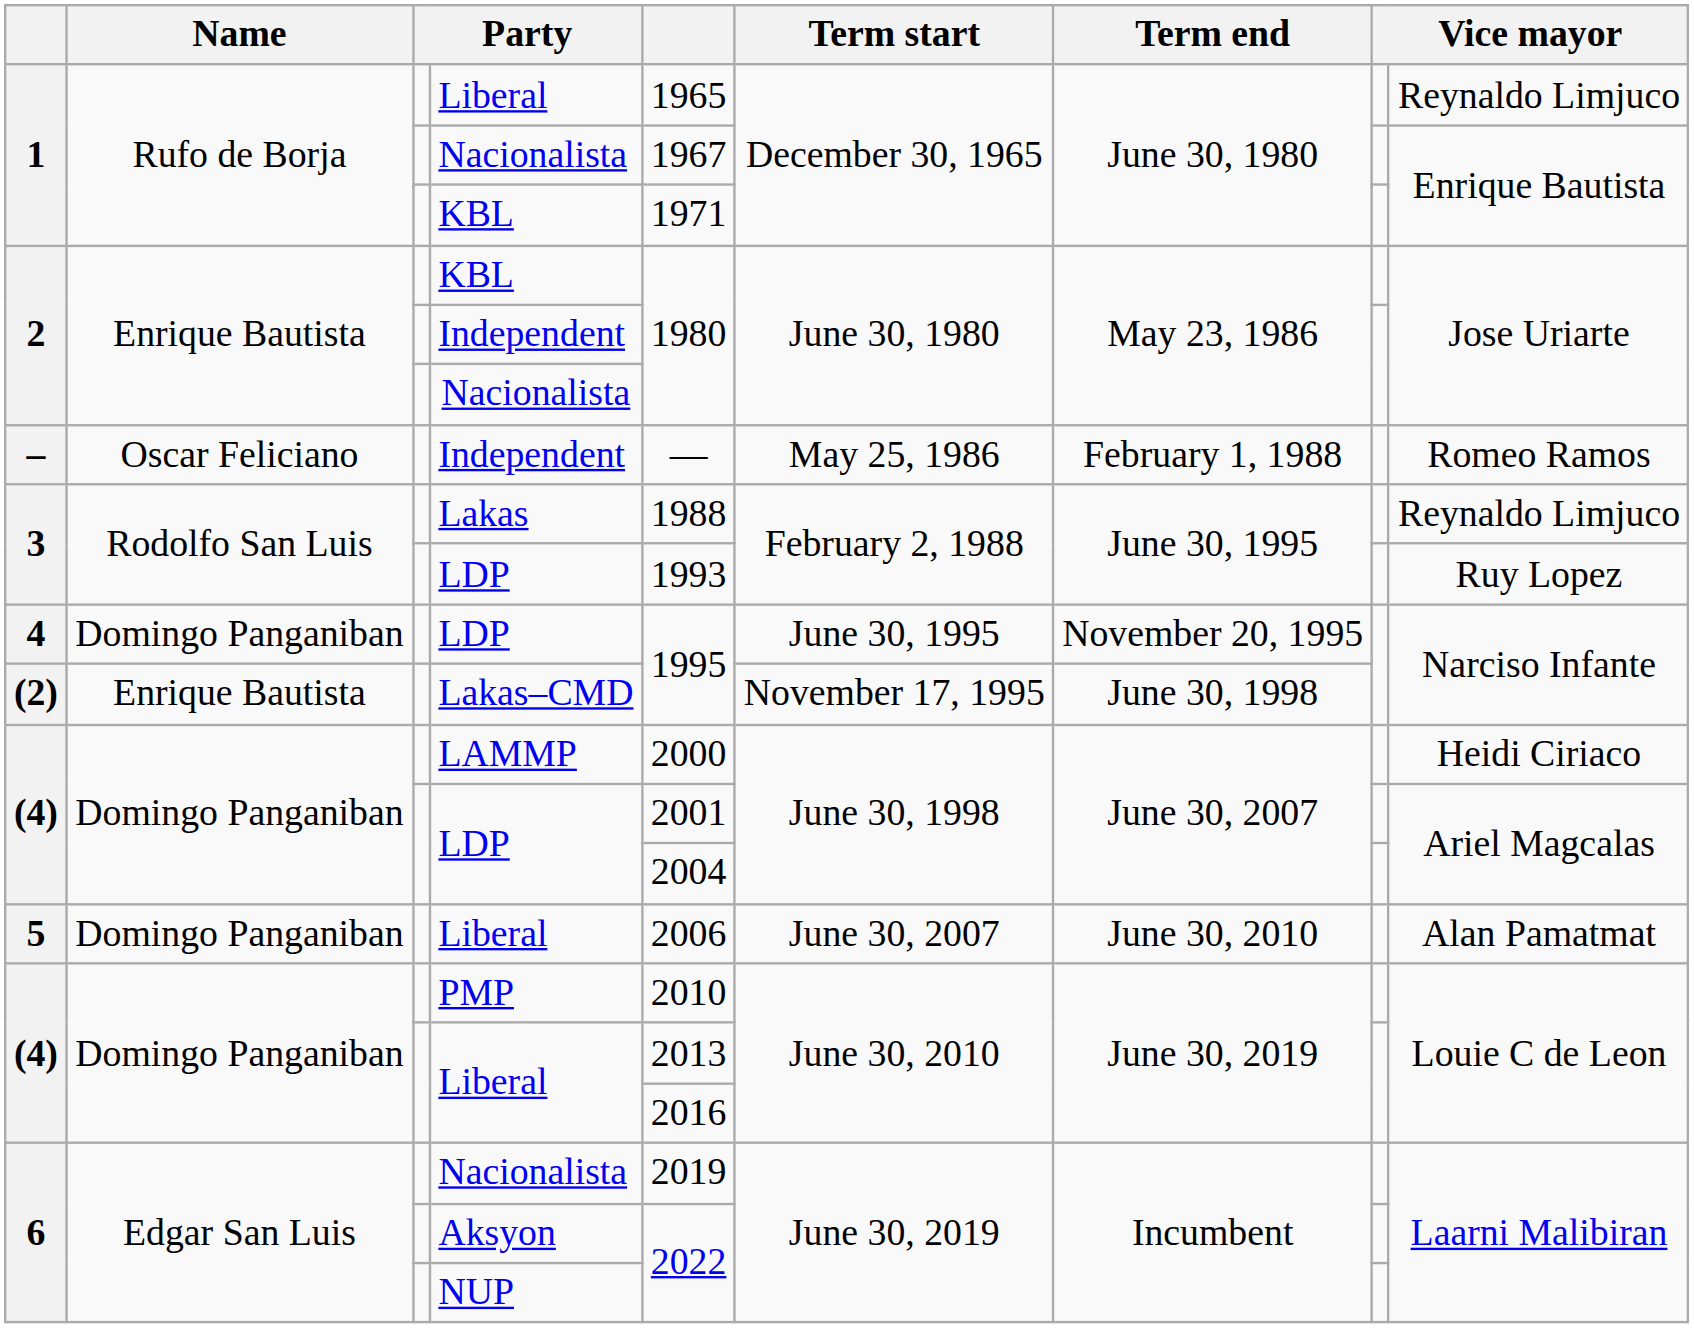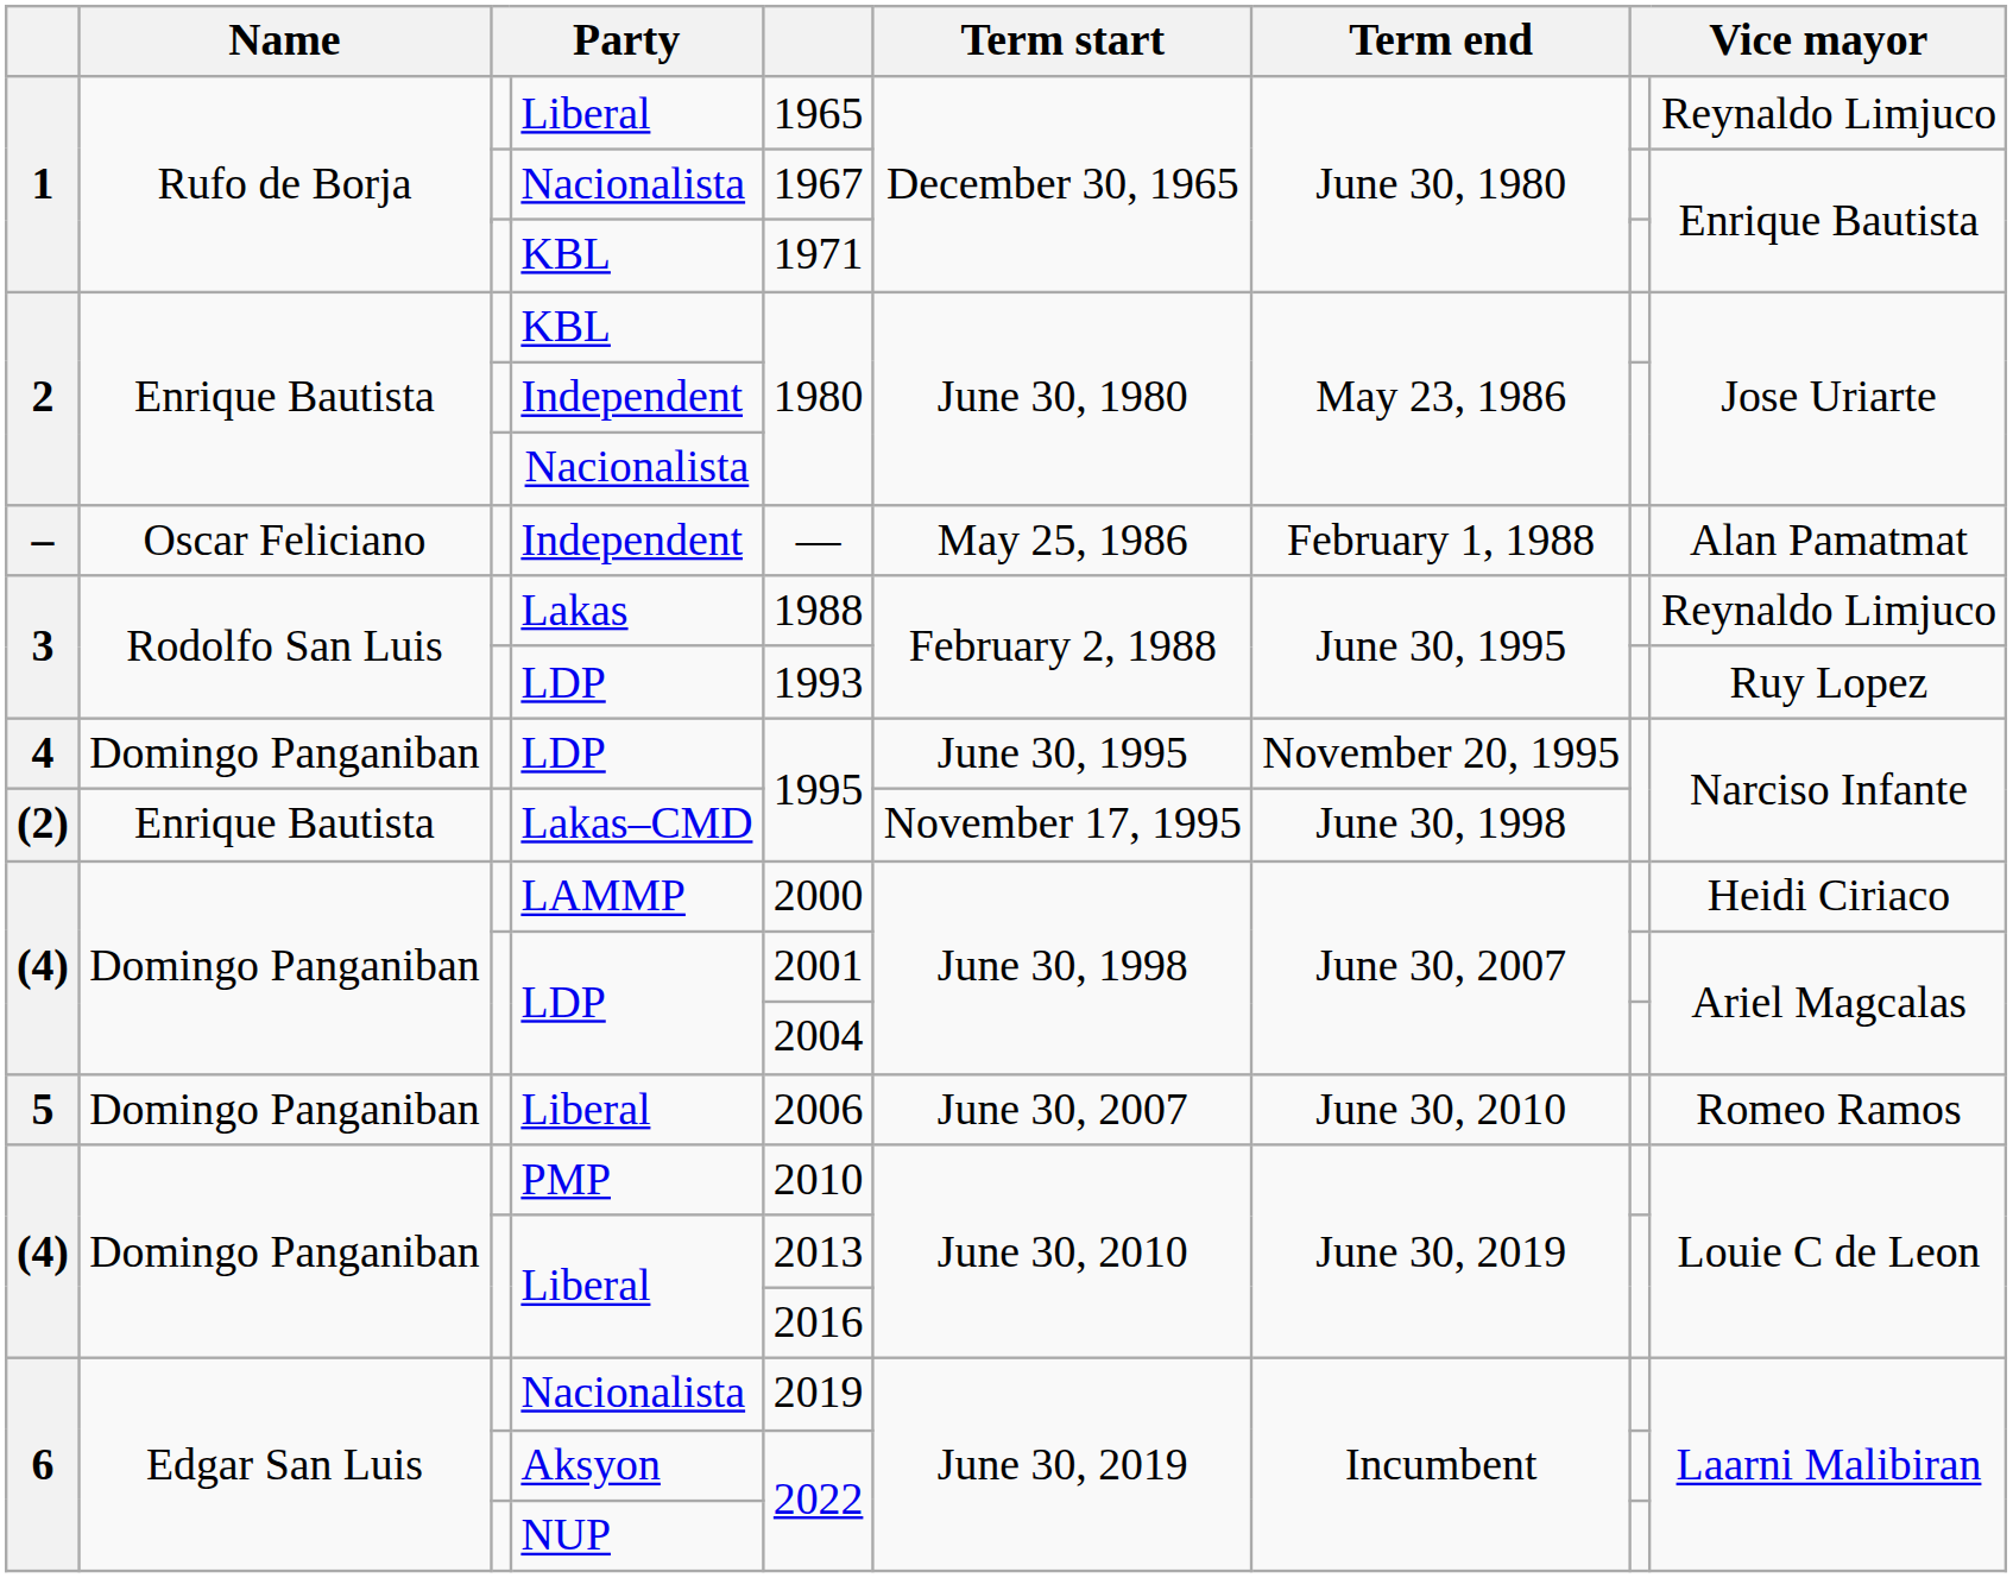– / Independent | column 9: Romeo Ramos -> Alan Pamatmat
5 / Liberal | column 9: Alan Pamatmat -> Romeo Ramos
